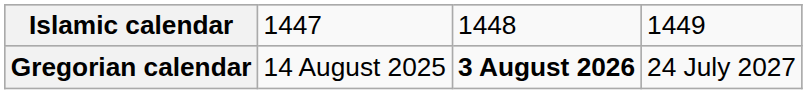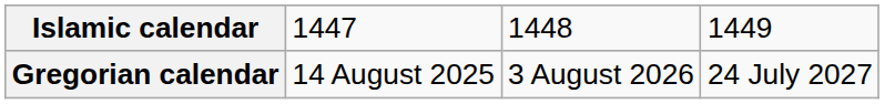Gregorian calendar | column 3: bold -> normal
